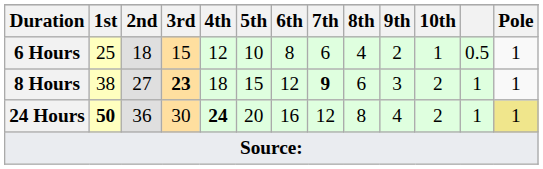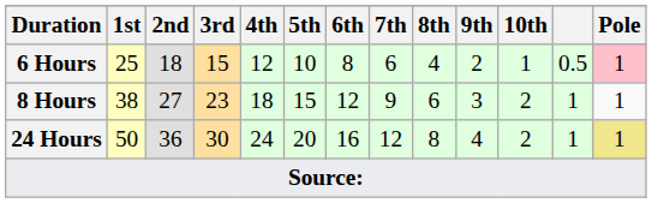6 Hours | Pole: no background -> pink background
8 Hours | 3rd: bold -> normal
8 Hours | 7th: bold -> normal
24 Hours | 1st: bold -> normal
24 Hours | 4th: bold -> normal
